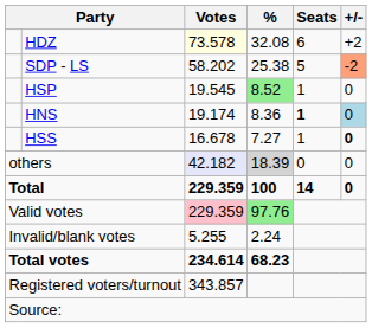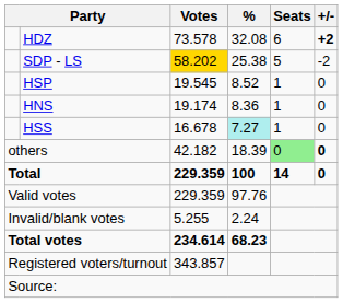HDZ | Votes: lightyellow background -> no background
HDZ | +/-: normal -> bold
SDP - LS | Votes: no background -> gold background
SDP - LS | +/-: lightsalmon background -> no background
HSP | %: lightgreen background -> no background
HNS | Seats: bold -> normal
HNS | +/-: lightblue background -> no background
HSS | %: no background -> paleturquoise background
HSS | +/-: bold -> normal
others | Votes: lavender background -> no background
others | %: lightgrey background -> no background
others | Seats: no background -> lightgreen background
others | +/-: normal -> bold
Valid votes | Votes: pink background -> no background
Valid votes | %: lightgreen background -> no background
